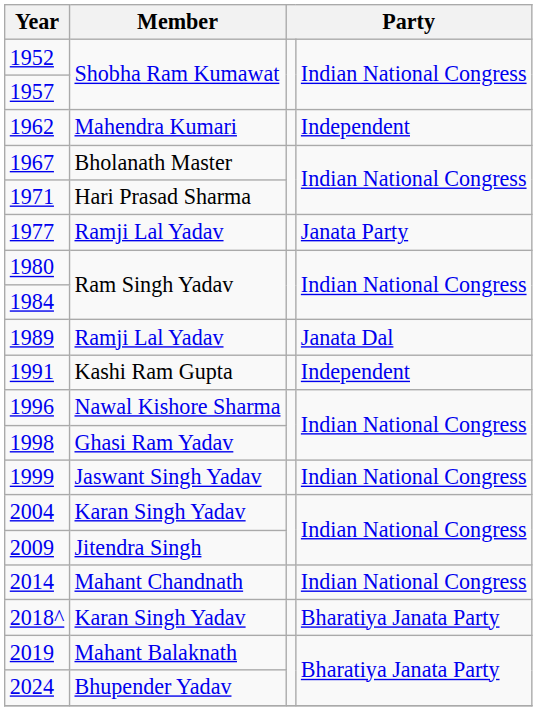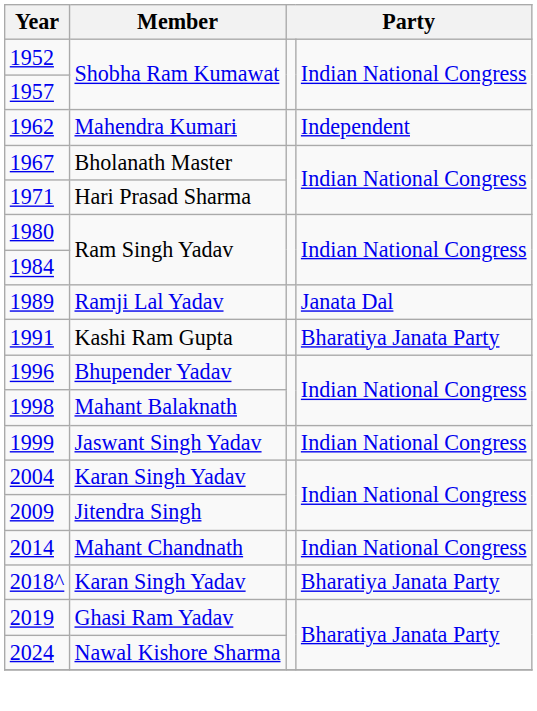- row: 1977 | Ramji Lal Yadav | Janata Party
1991 | column 4: Independent -> Bharatiya Janata Party
1996 | Member: Nawal Kishore Sharma -> Bhupender Yadav
1998 | Member: Ghasi Ram Yadav -> Mahant Balaknath
2019 | Member: Mahant Balaknath -> Ghasi Ram Yadav
2024 | Member: Bhupender Yadav -> Nawal Kishore Sharma
